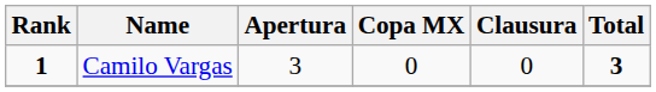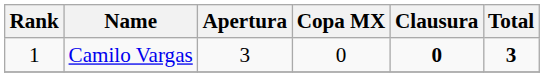Camilo Vargas | Rank: bold -> normal
Camilo Vargas | Clausura: normal -> bold
